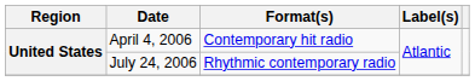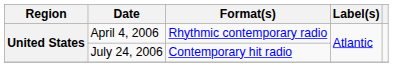April 4, 2006 | Format(s): Contemporary hit radio -> Rhythmic contemporary radio
July 24, 2006 | Format(s): Rhythmic contemporary radio -> Contemporary hit radio
